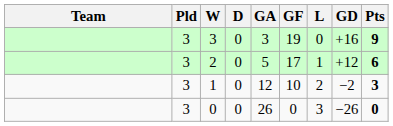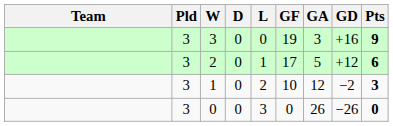columns swapped: L <-> GA
